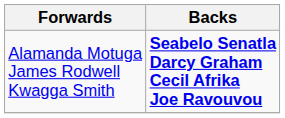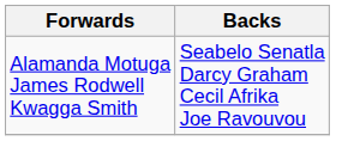Alamanda Motuga James Rodwell Kwagga Smith | Backs: bold -> normal
